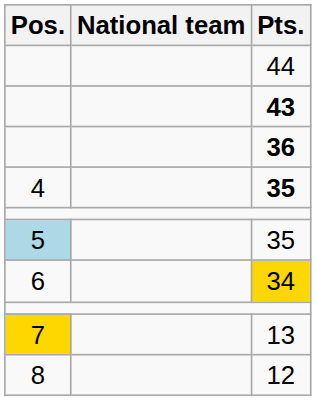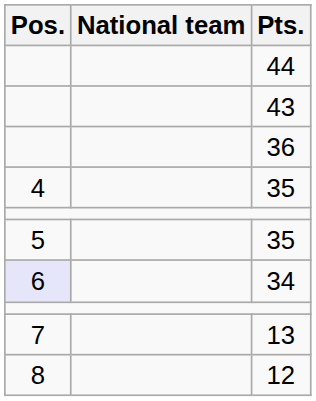43 | Pts.: bold -> normal
36 | Pts.: bold -> normal
4 / 35 | Pts.: bold -> normal
5 / 35 | Pos.: lightblue background -> no background
34 | Pos.: no background -> lavender background
34 | Pts.: gold background -> no background
13 | Pos.: gold background -> no background
